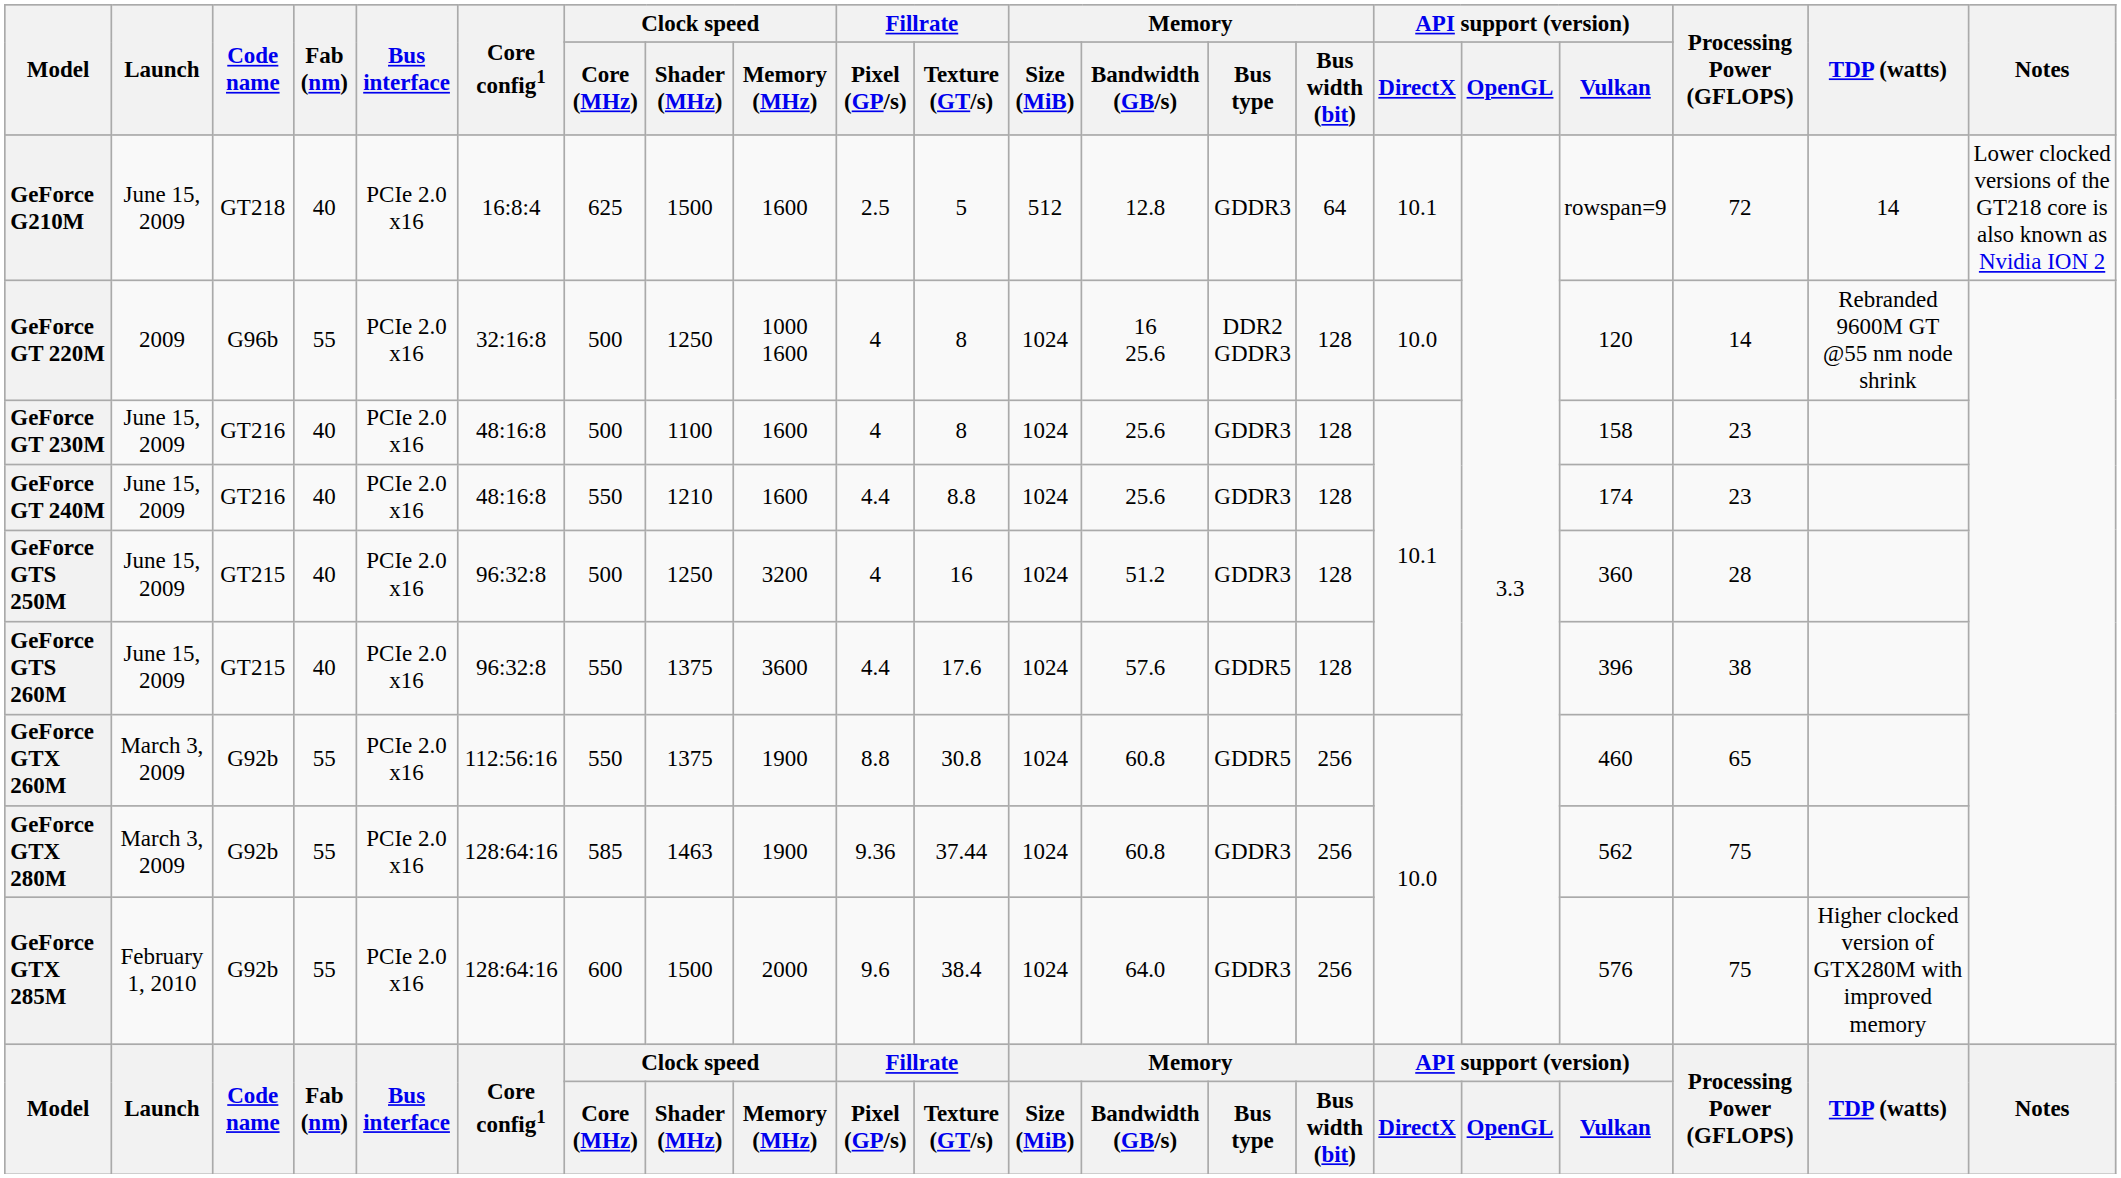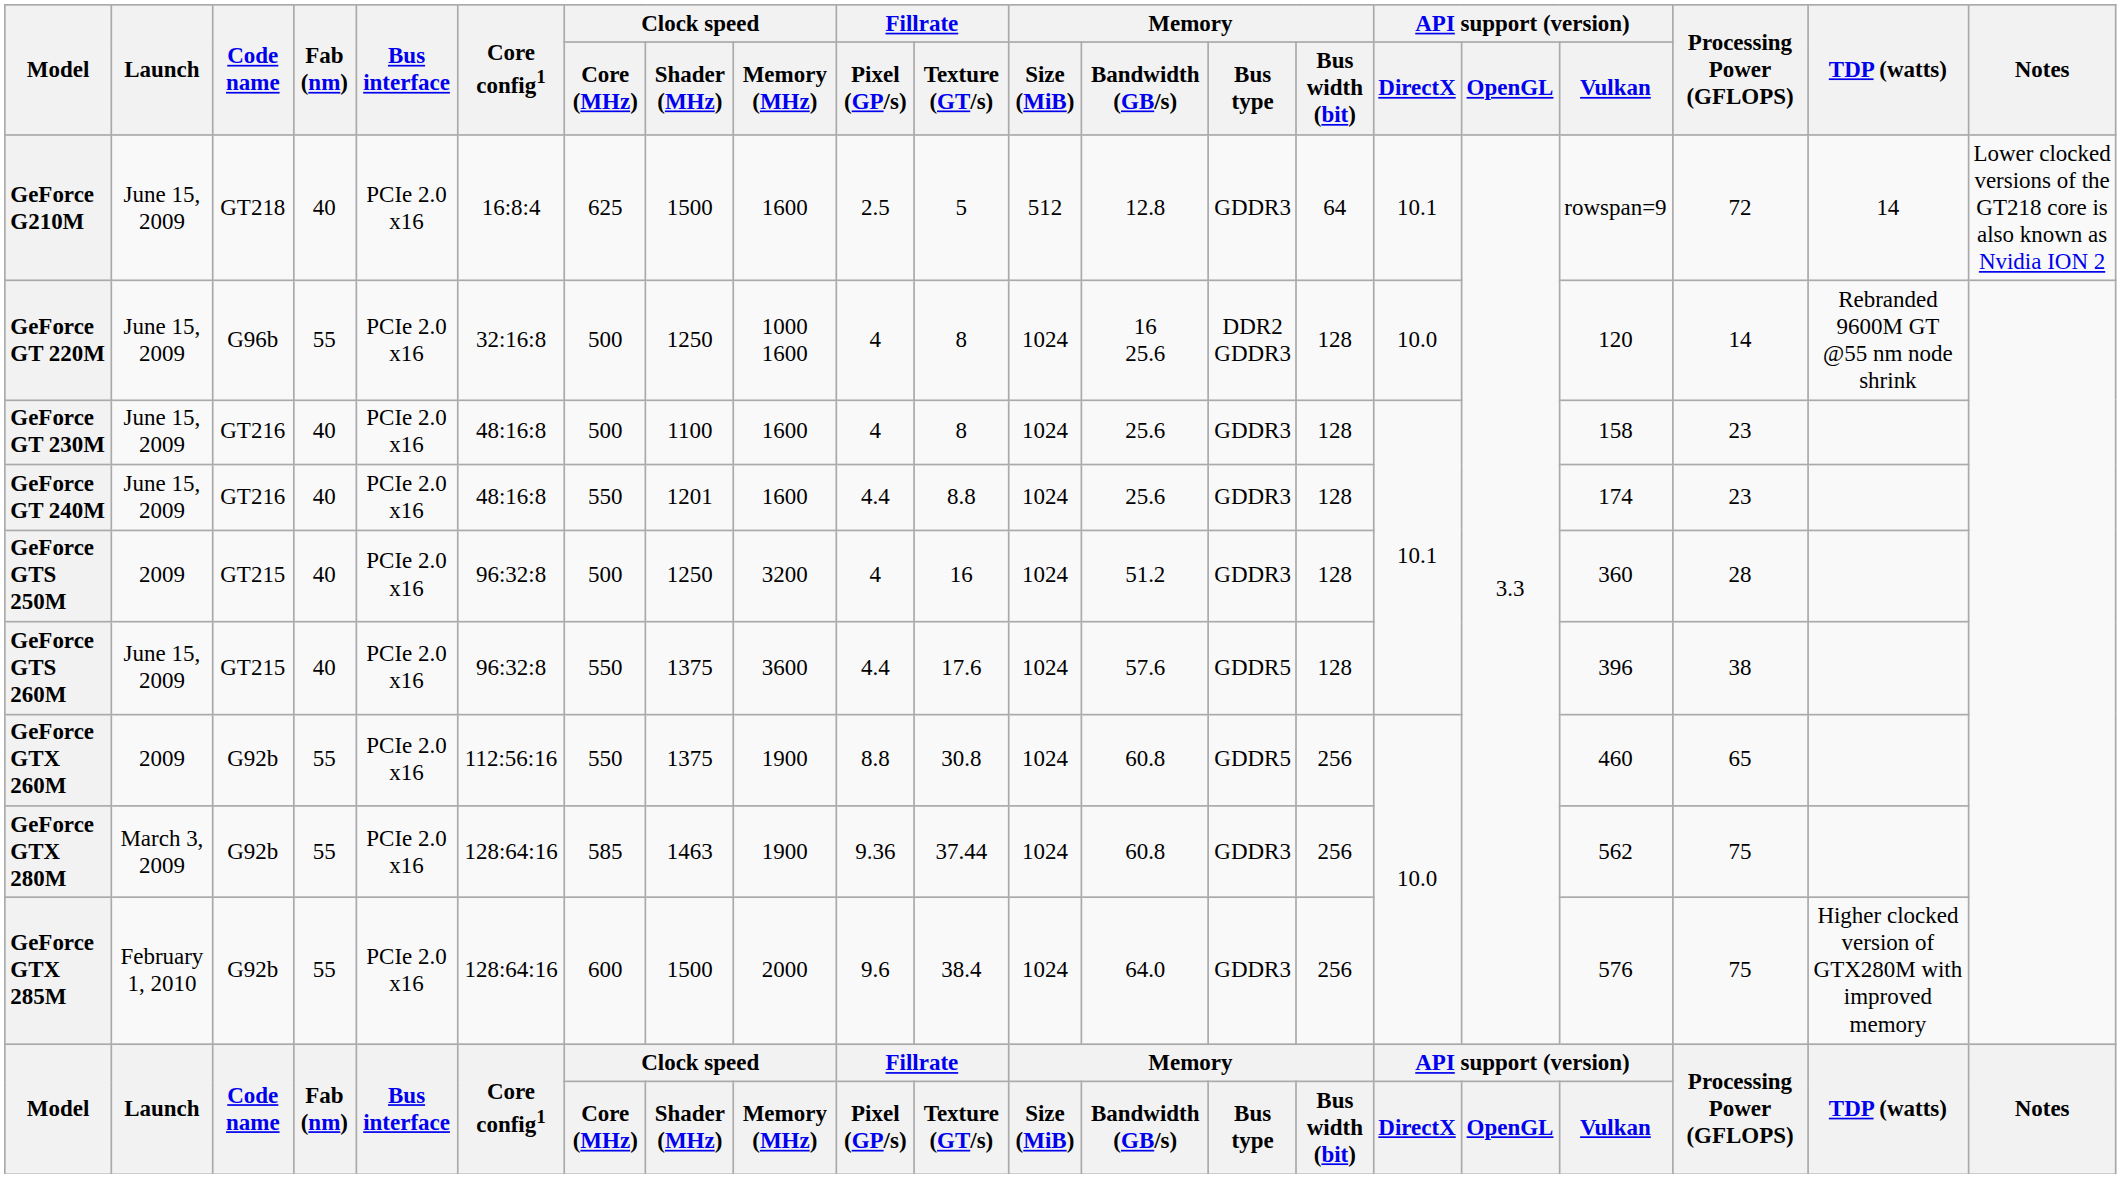GeForce GT 220M | Launch: 2009 -> June 15, 2009
GeForce GT 240M | Clock speed / Shader (MHz): 1210 -> 1201
GeForce GTS 250M | Launch: June 15, 2009 -> 2009
GeForce GTX 260M | Launch: March 3, 2009 -> 2009
